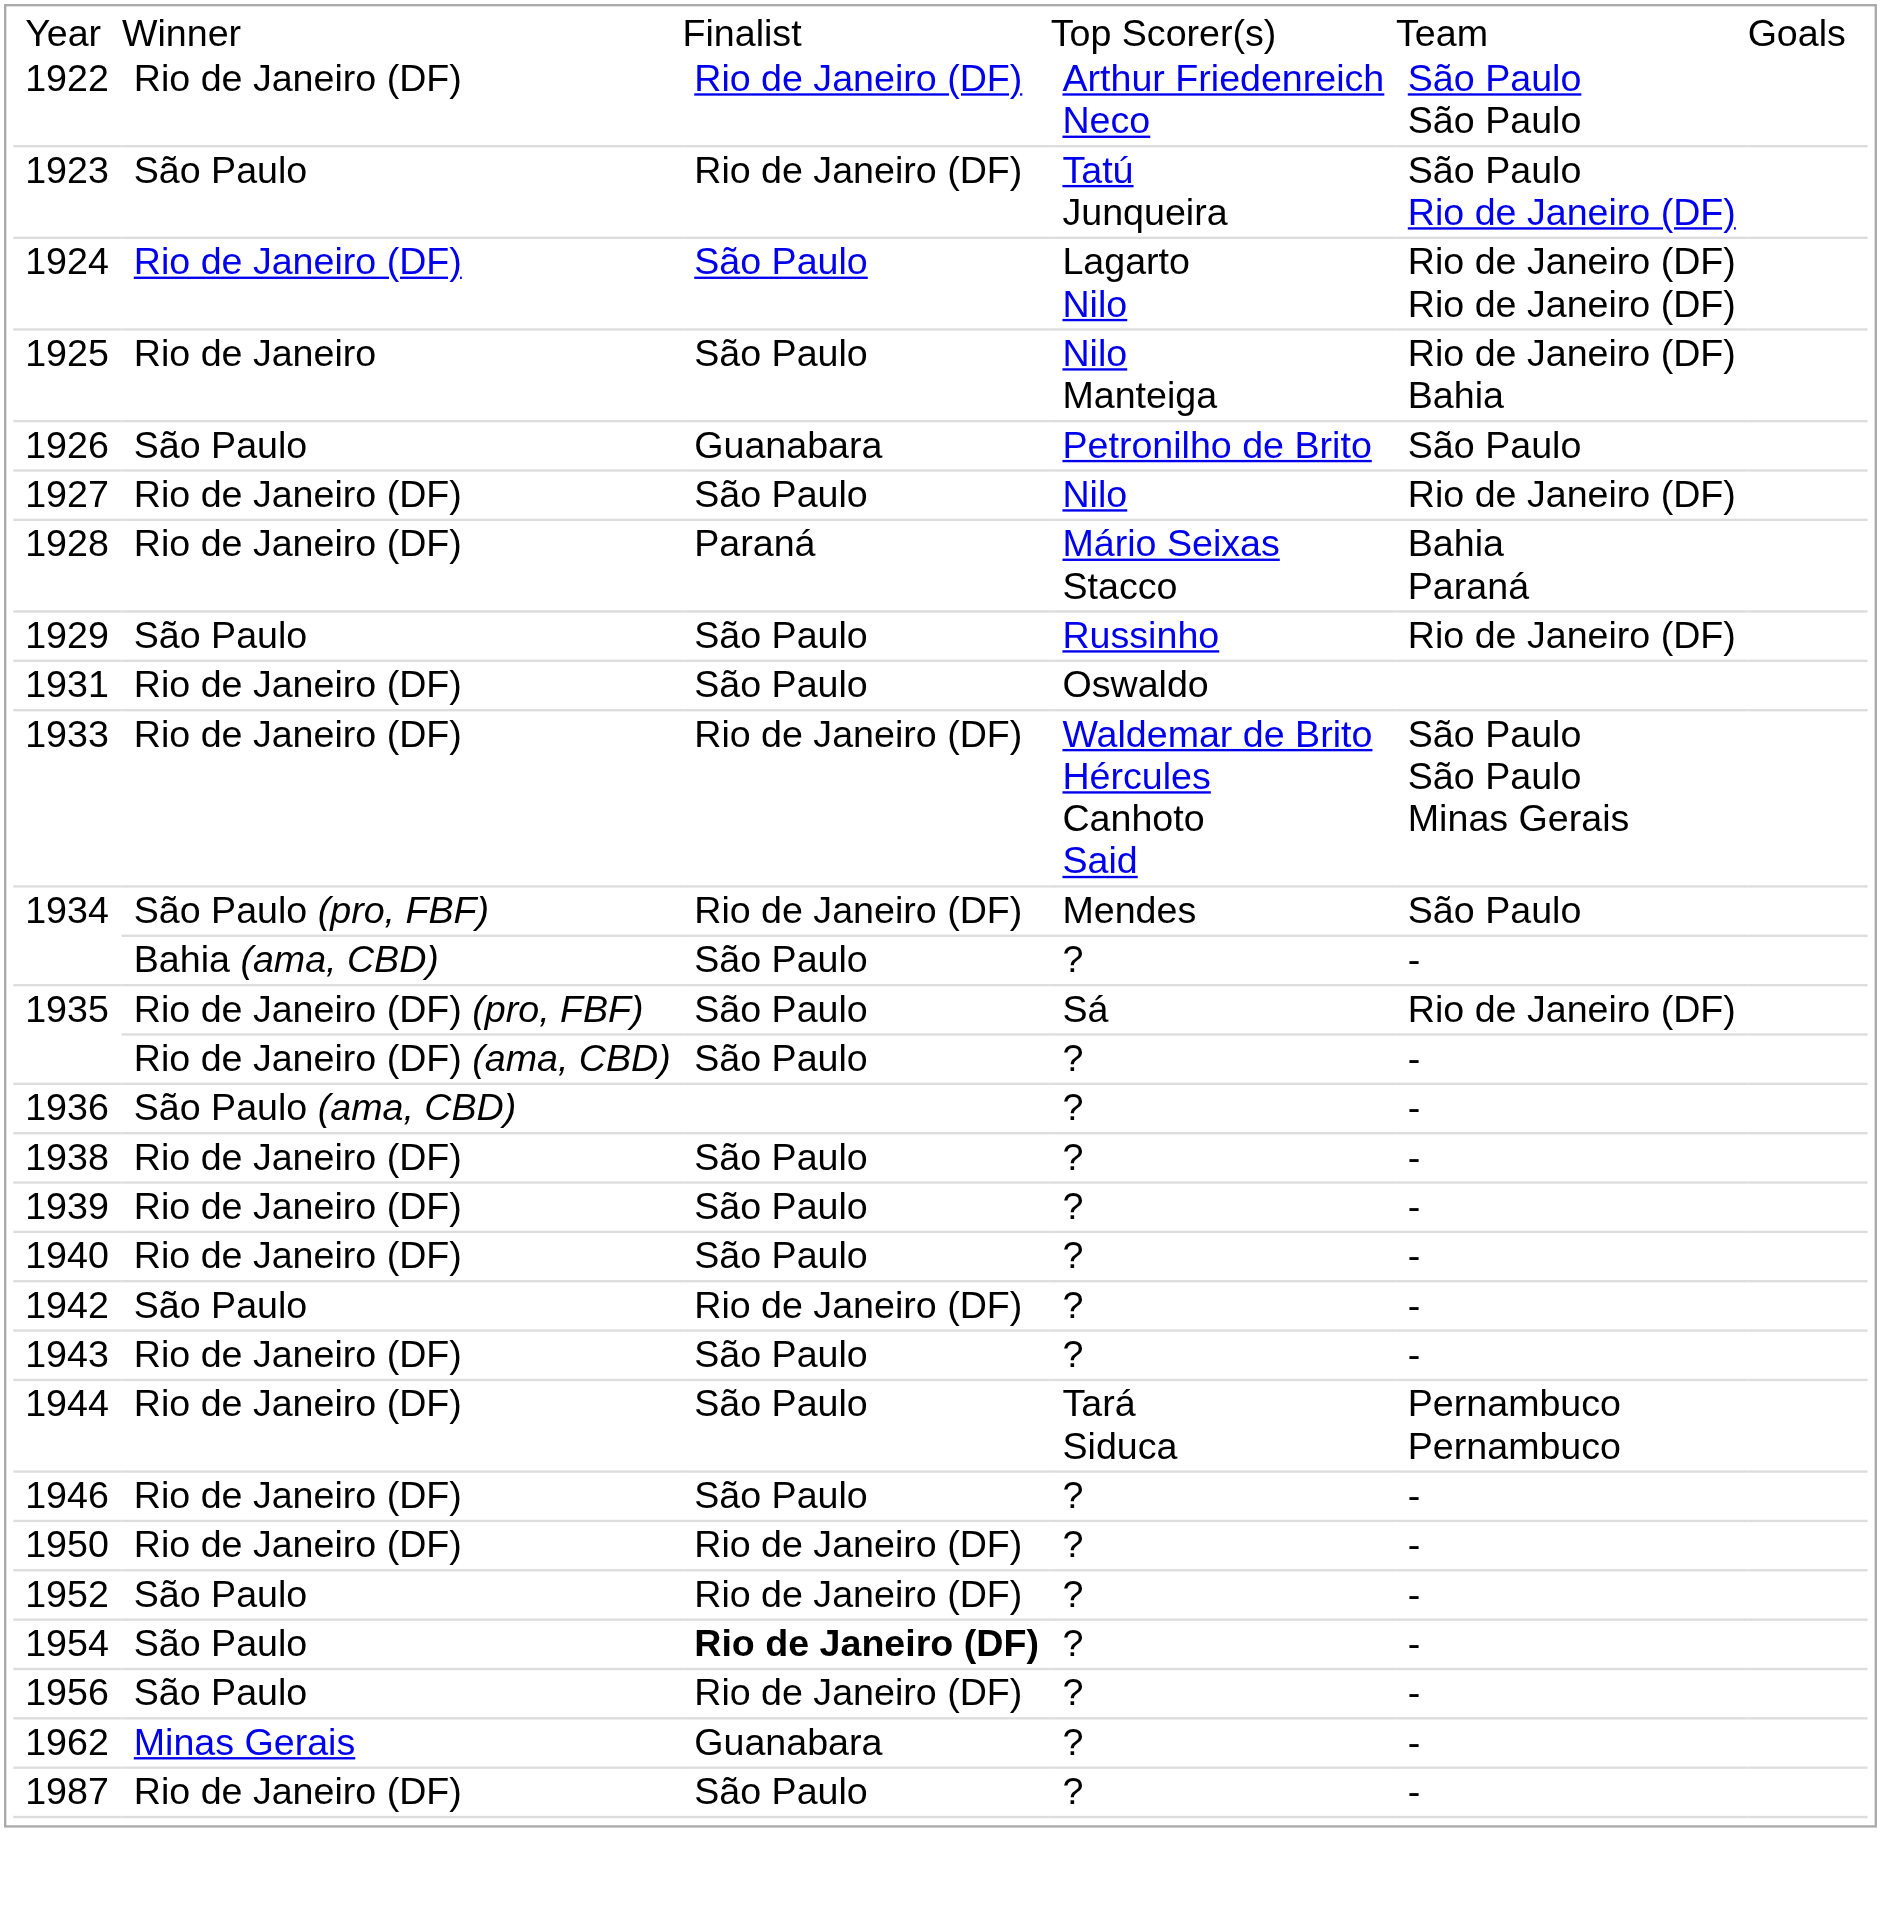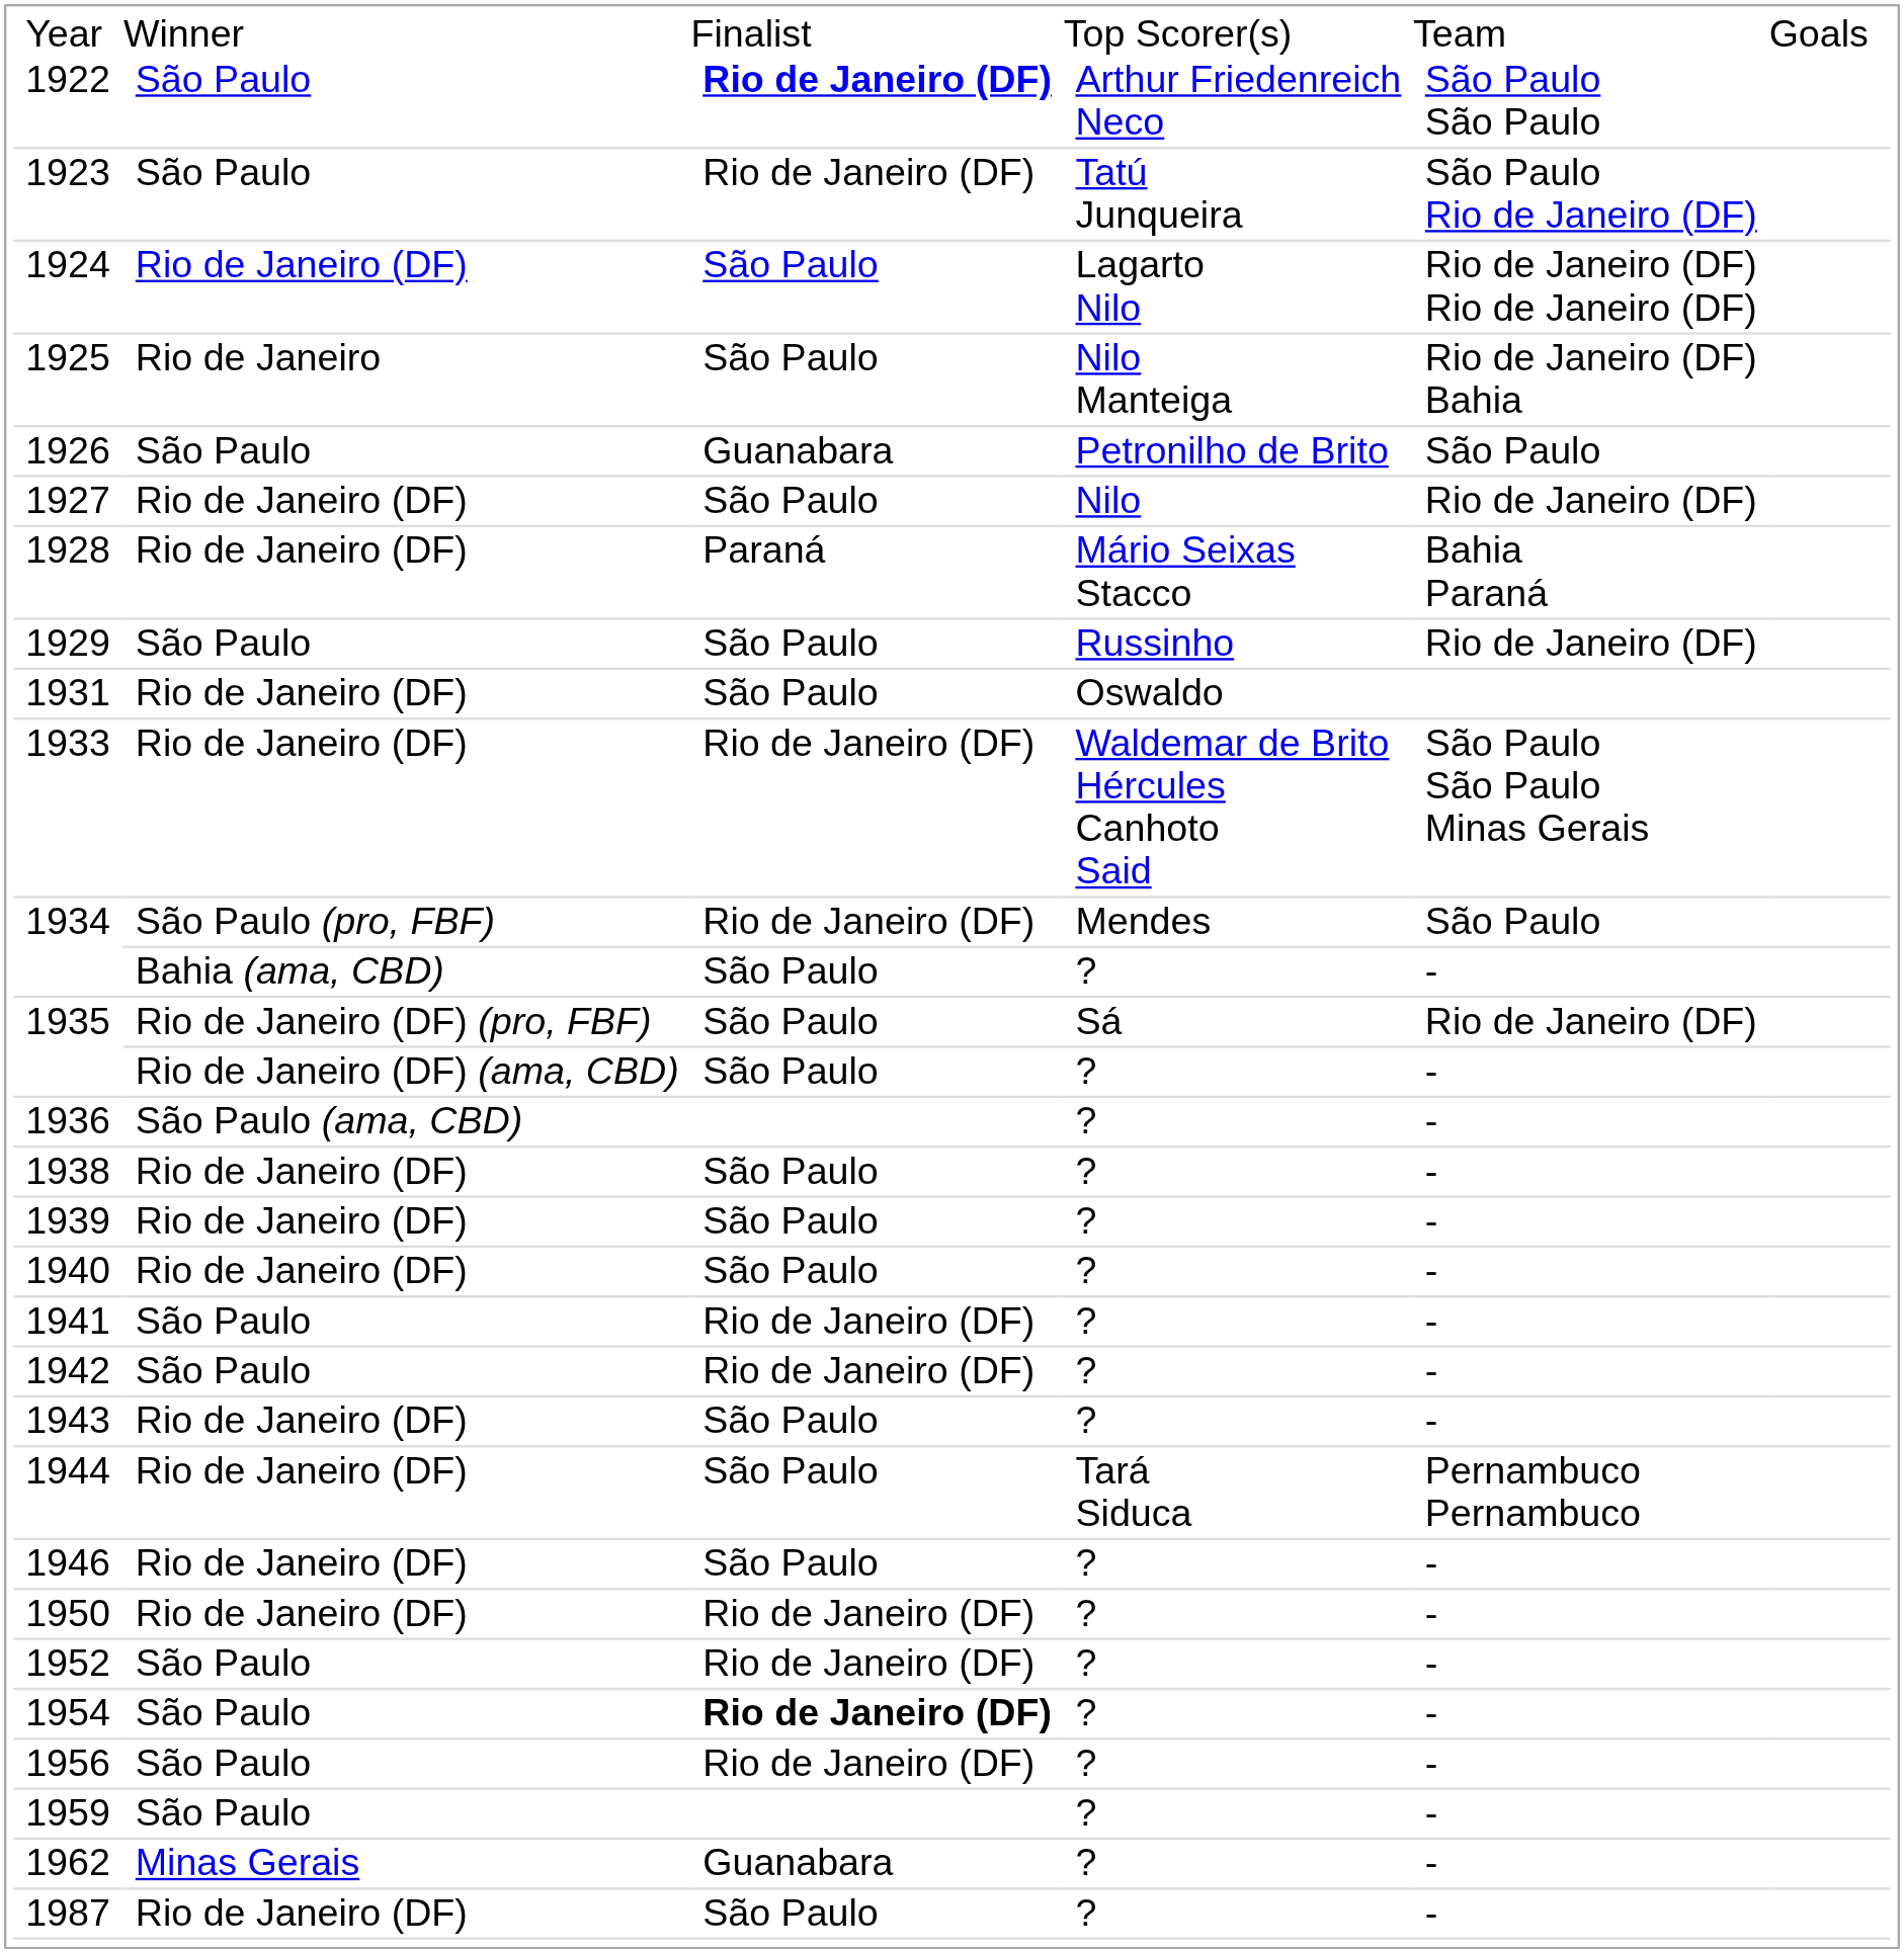1922 | column 2: Rio de Janeiro (DF) -> São Paulo
1922 | column 3: normal -> bold
+ row: 1941 | São Paulo | Rio de Janeiro (DF) | ? | -
+ row: 1959 | São Paulo | ? | -
